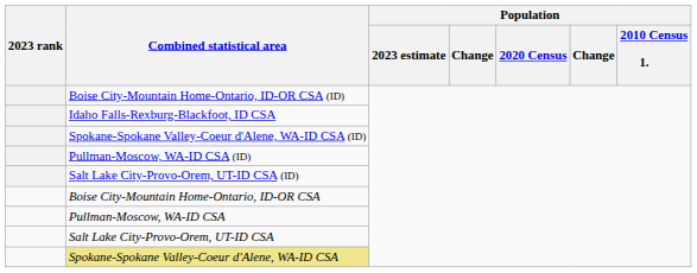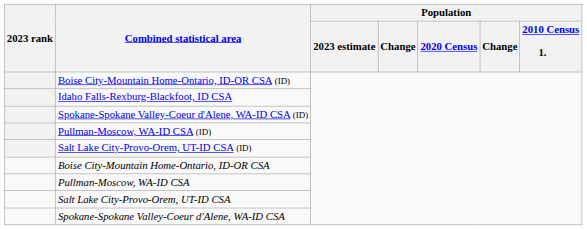Spokane-Spokane Valley-Coeur d'Alene, WA-ID CSA | Combined statistical area: khaki background -> no background
